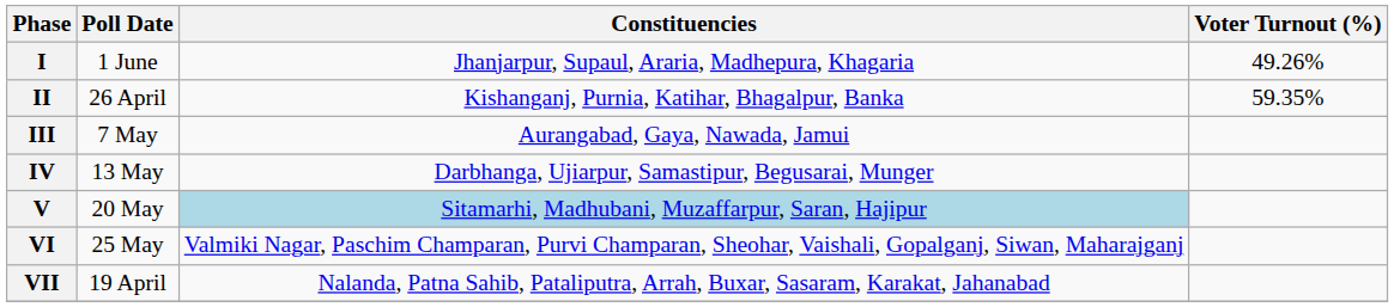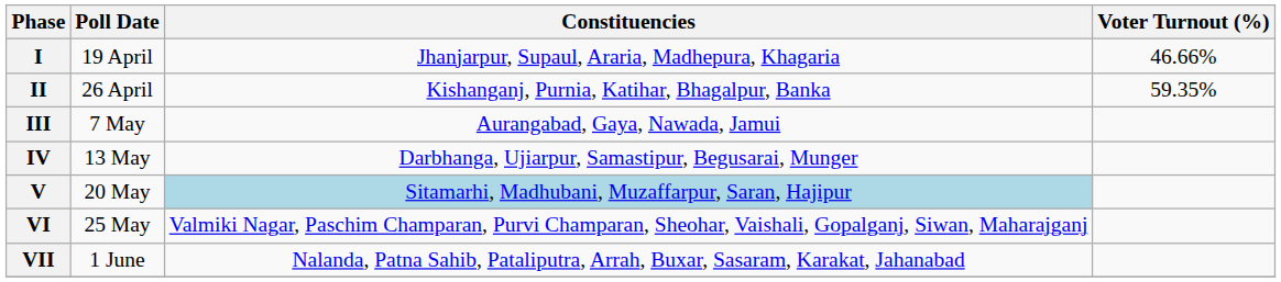I | Poll Date: 1 June -> 19 April
I | Voter Turnout (%): 49.26% -> 46.66%
VII | Poll Date: 19 April -> 1 June
